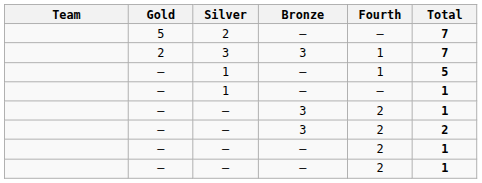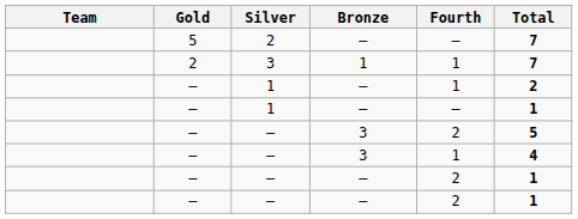row 3 | Bronze: 3 -> 1
row 4 | Total: 5 -> 2
row 6 | Total: 1 -> 5
row 7 | Fourth: 2 -> 1
row 7 | Total: 2 -> 4
